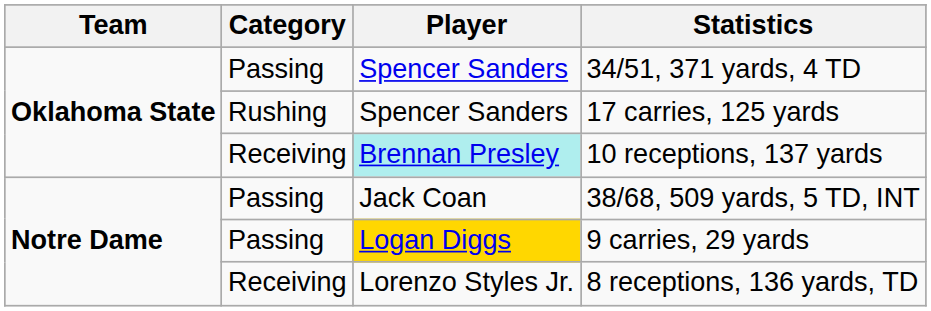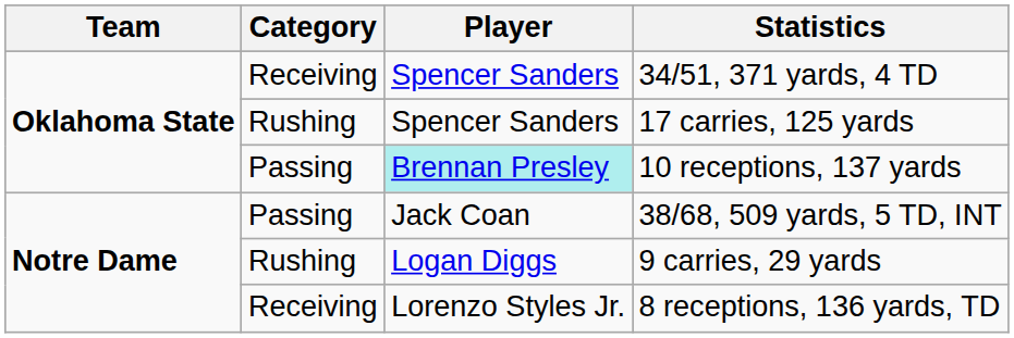34/51, 371 yards, 4 TD | Category: Passing -> Receiving
10 receptions, 137 yards | Category: Receiving -> Passing
9 carries, 29 yards | Category: Passing -> Rushing
9 carries, 29 yards | Player: gold background -> no background
